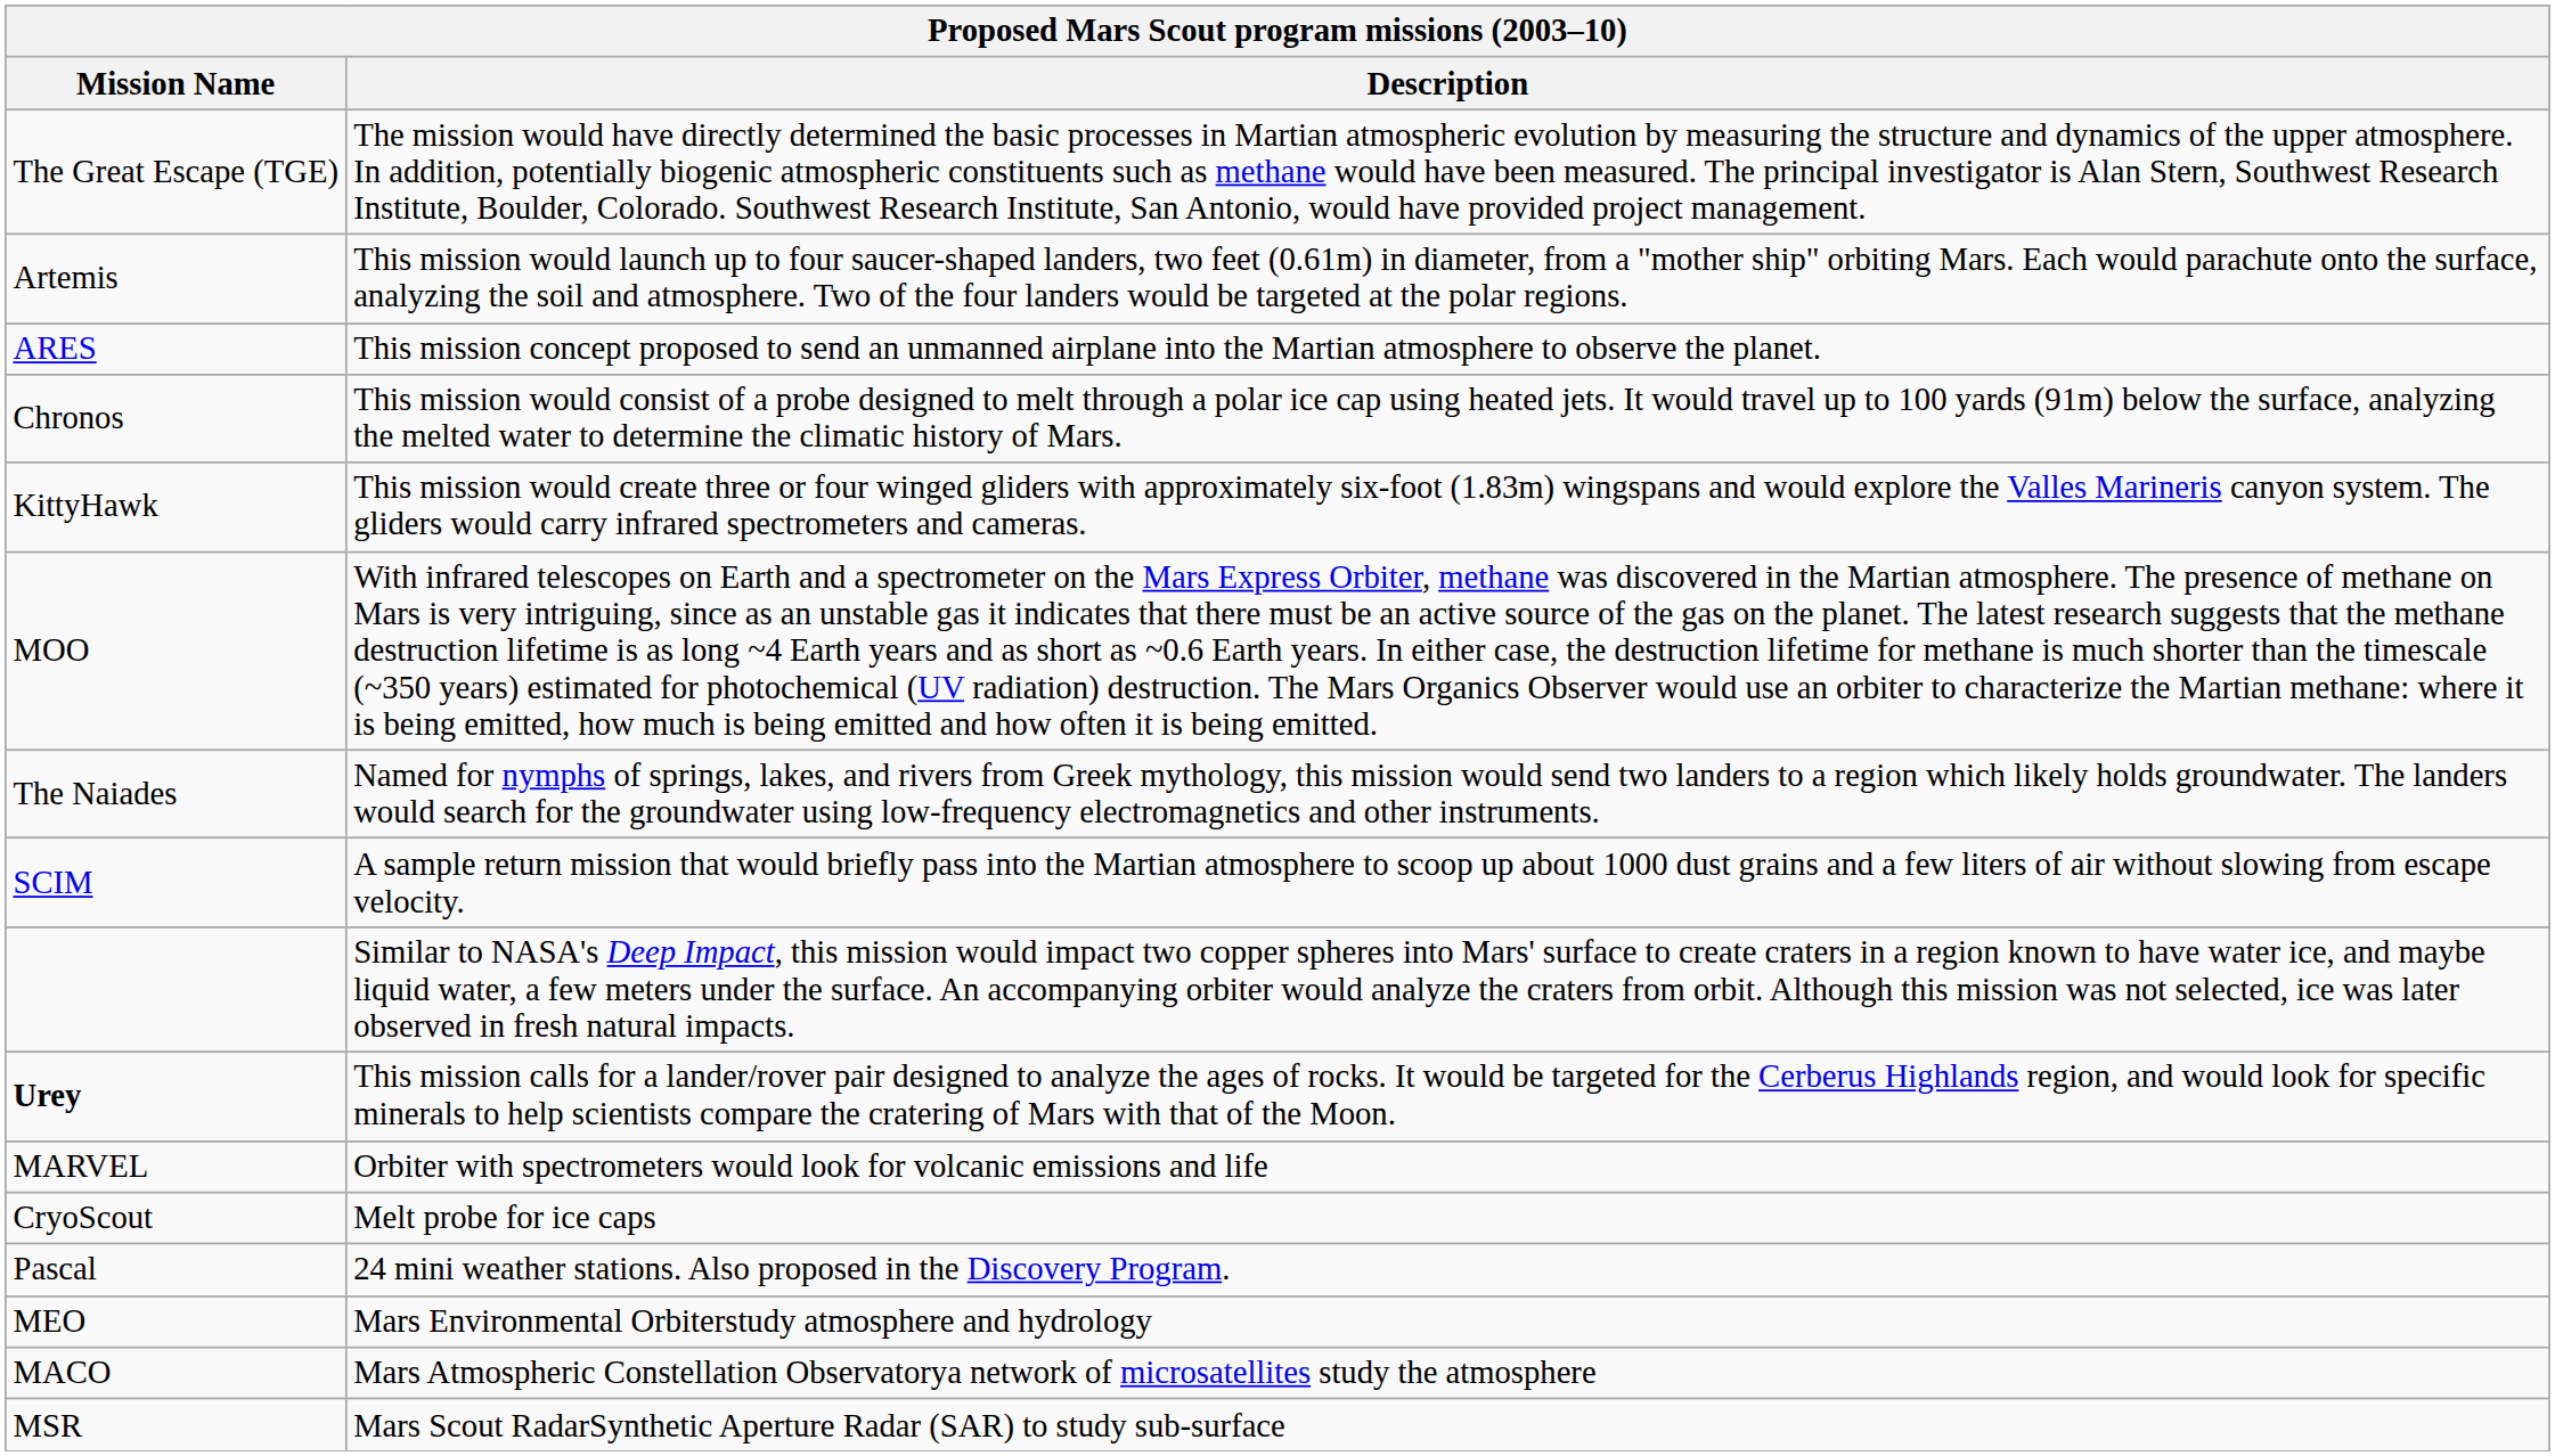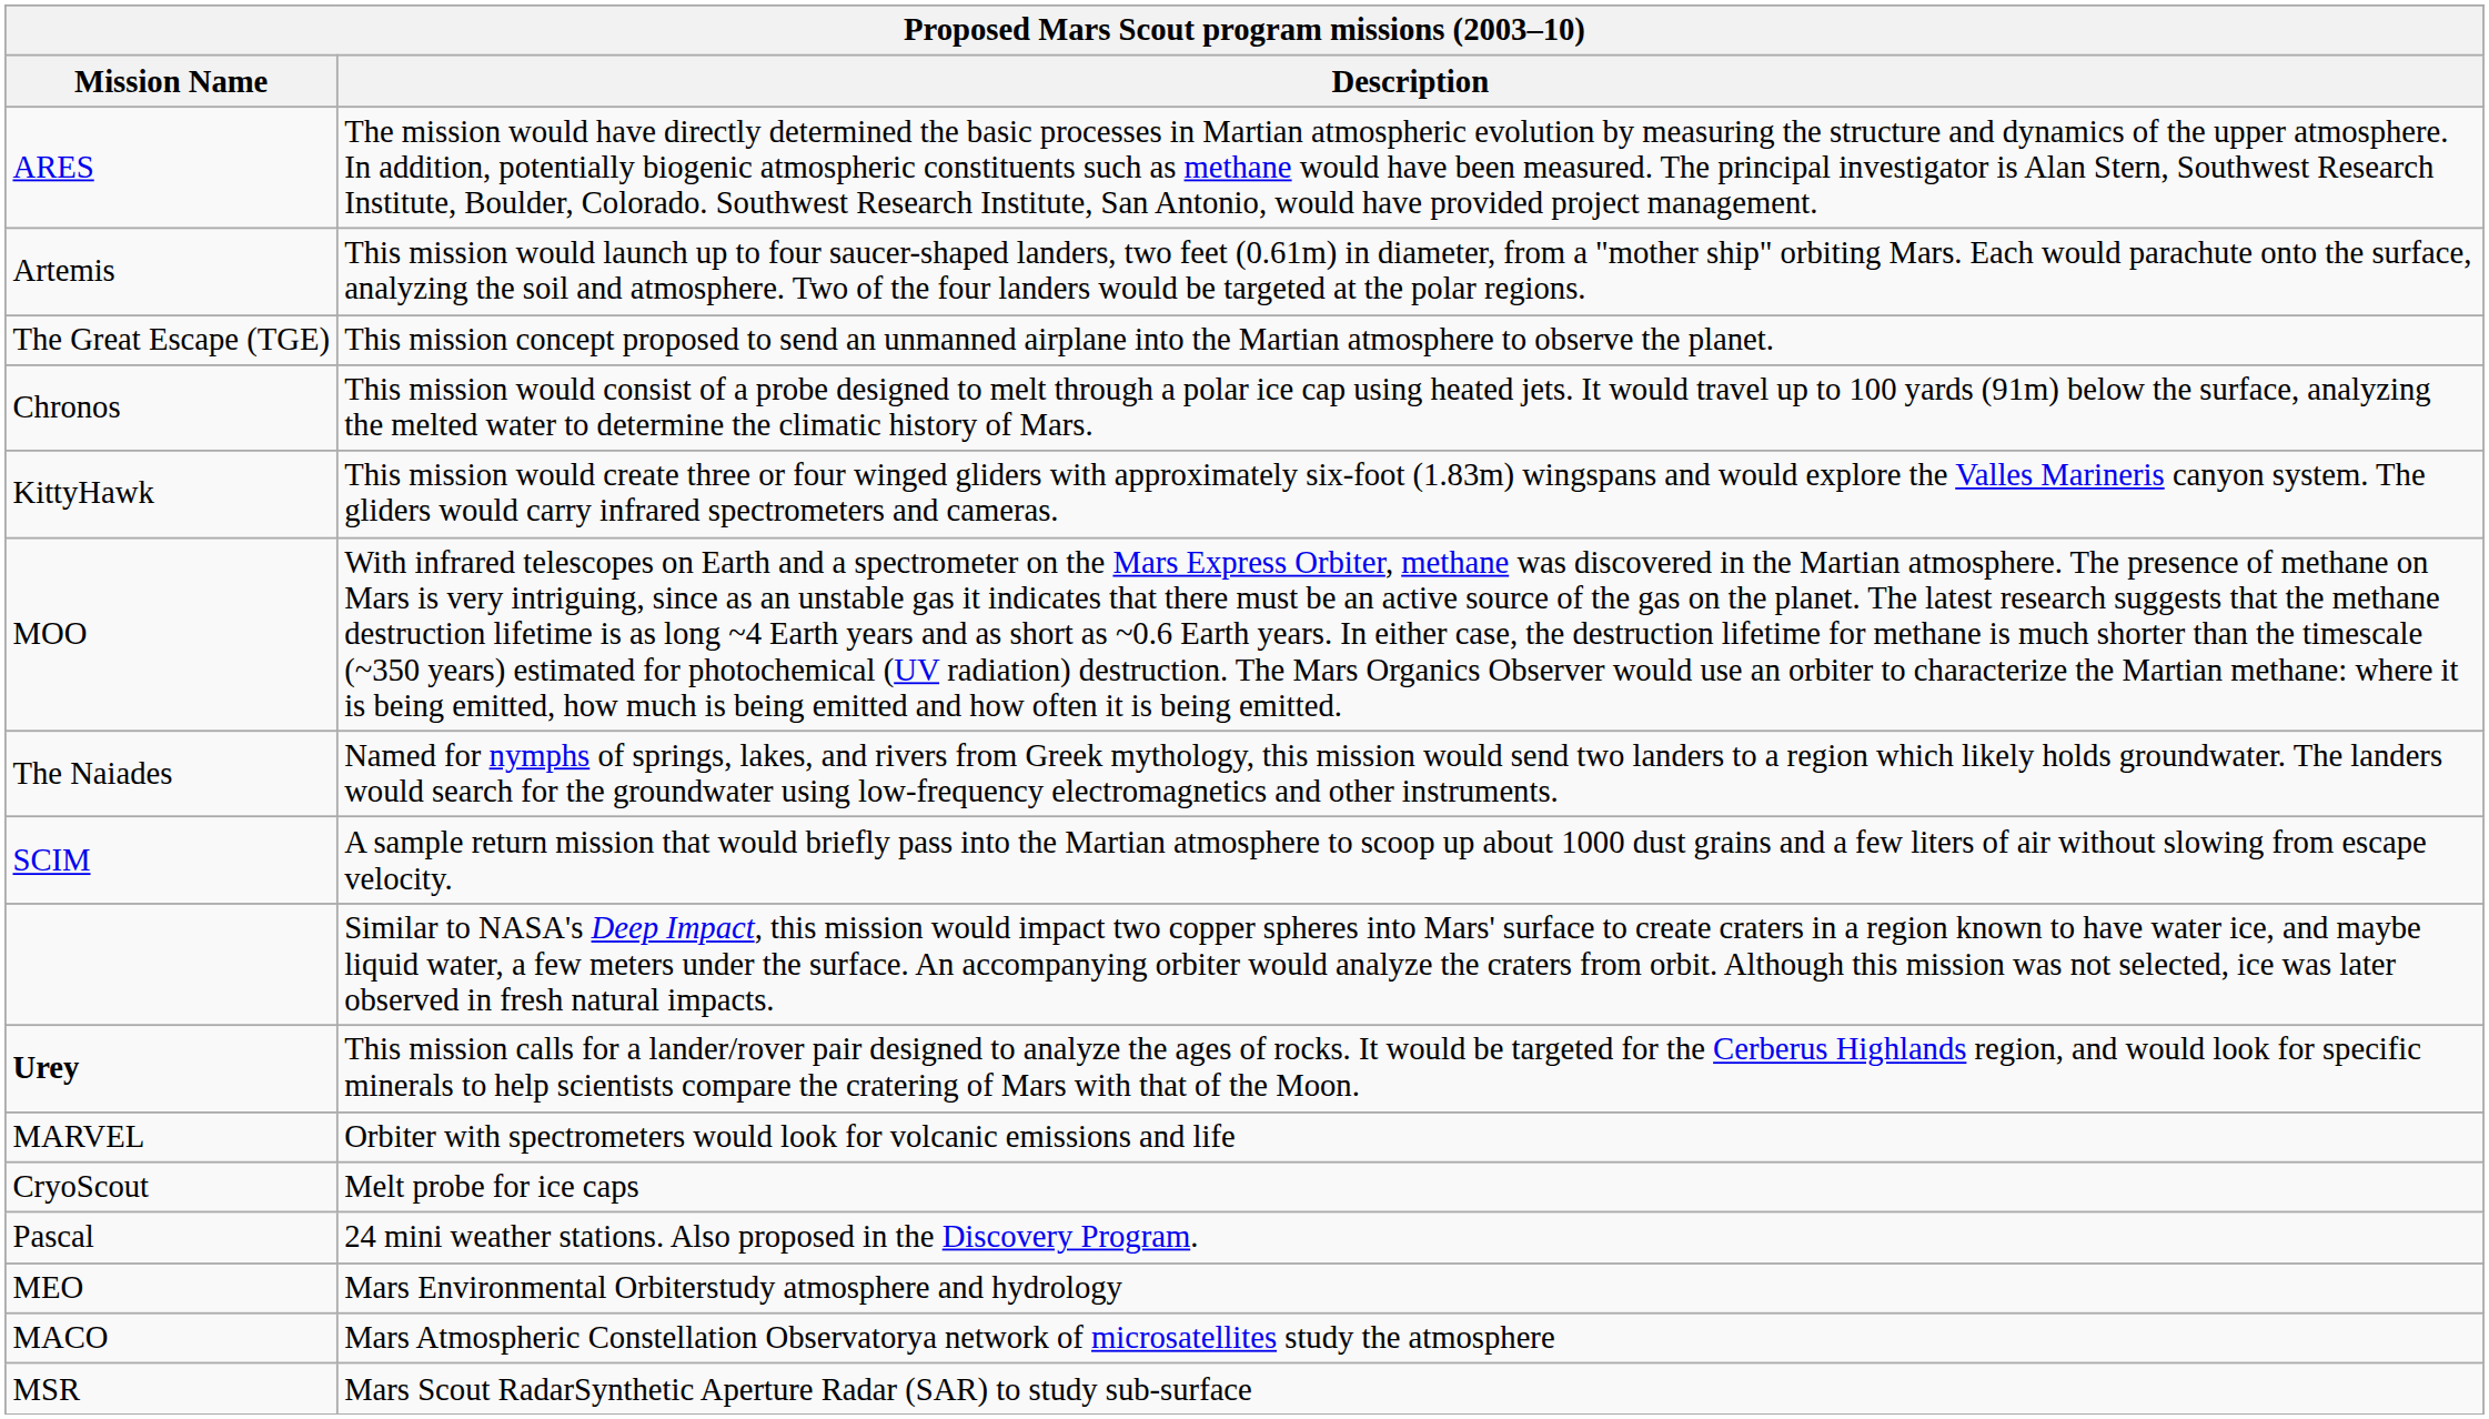row 3 | Mission Name: The Great Escape (TGE) -> ARES
row 5 | Mission Name: ARES -> The Great Escape (TGE)
